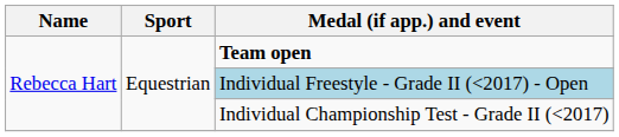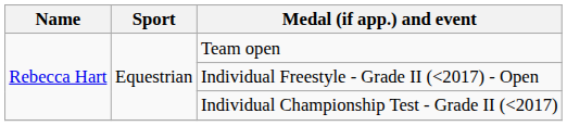Team open | Medal (if app.) and event: bold -> normal
Individual Freestyle - Grade II (<2017) - Open | Medal (if app.) and event: lightblue background -> no background
